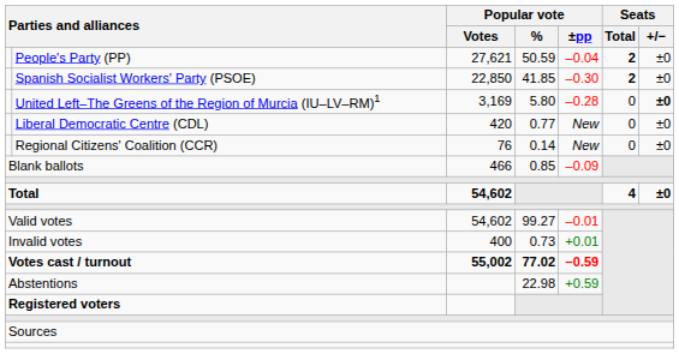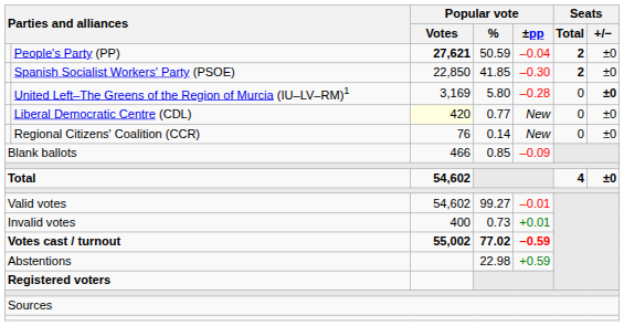People's Party (PP) | Popular vote / Votes: normal -> bold
Liberal Democratic Centre (CDL) | Popular vote / Votes: no background -> lightyellow background
